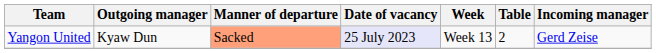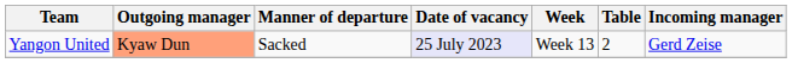Yangon United | Outgoing manager: no background -> lightsalmon background
Yangon United | Manner of departure: lightsalmon background -> no background
